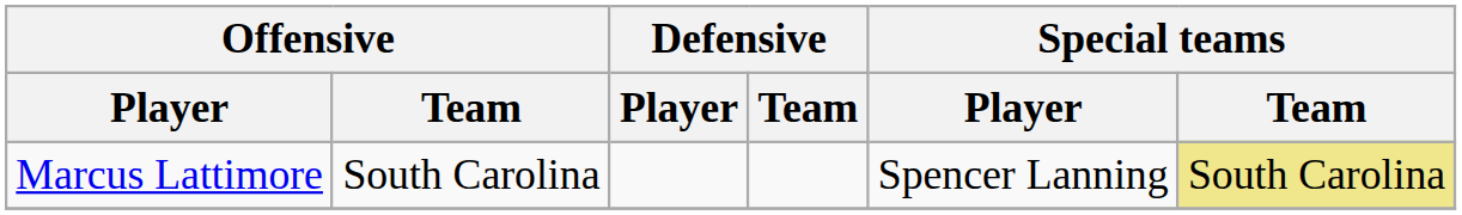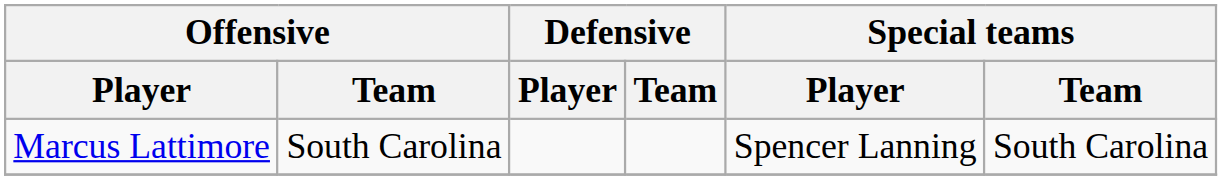Marcus Lattimore | Special teams / Team: khaki background -> no background
